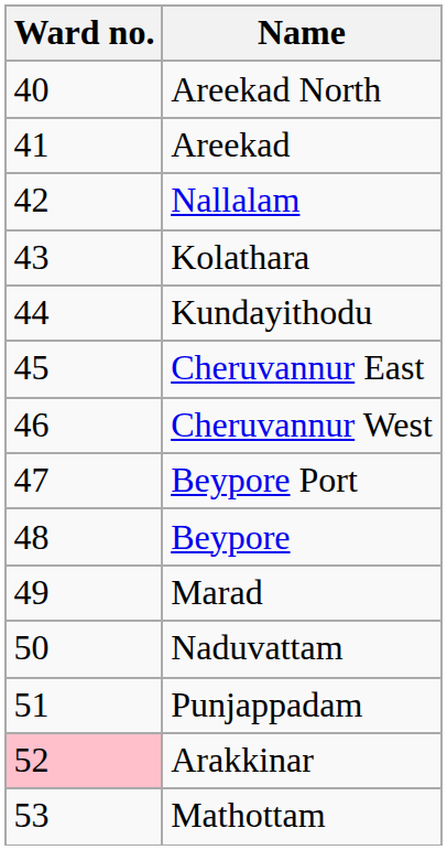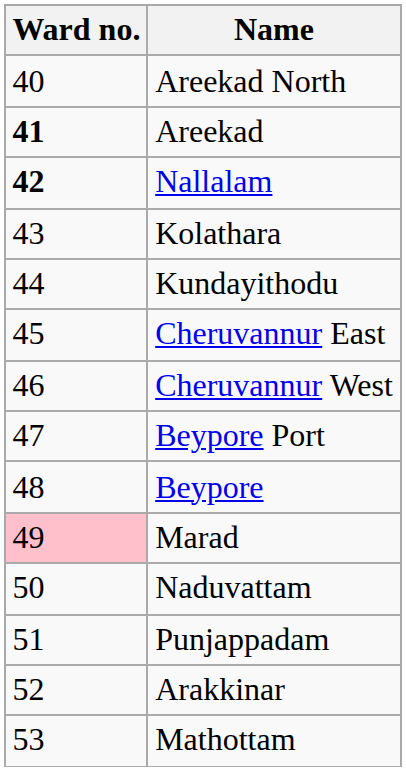Areekad | Ward no.: normal -> bold
Nallalam | Ward no.: normal -> bold
Marad | Ward no.: no background -> pink background
Arakkinar | Ward no.: pink background -> no background
